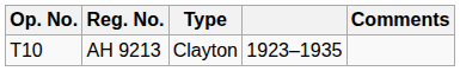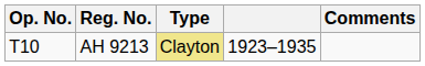AH 9213 | Type: no background -> khaki background
